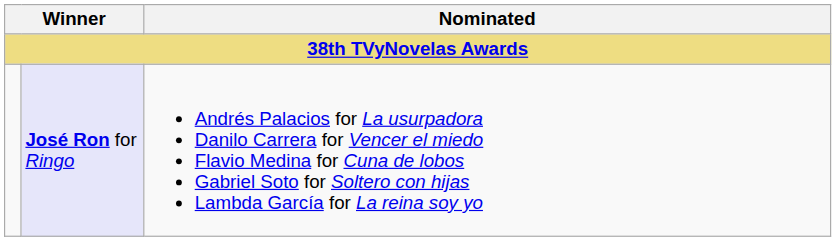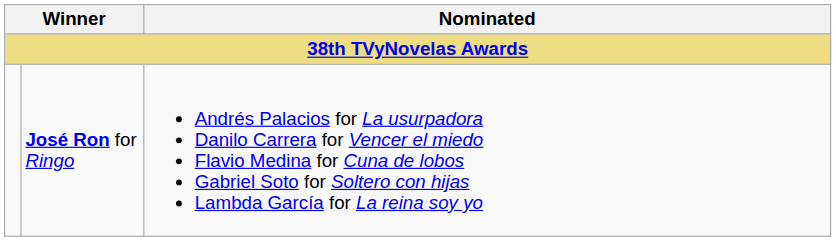José Ron for Ringo | column 2: lavender background -> no background
